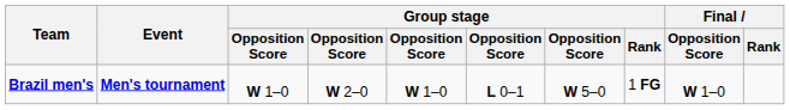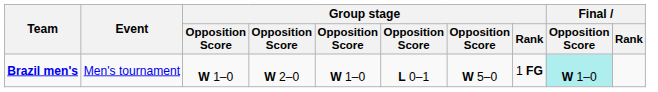Brazil men's | Event: bold -> normal
Brazil men's | Final / Opposition Score: no background -> paleturquoise background
